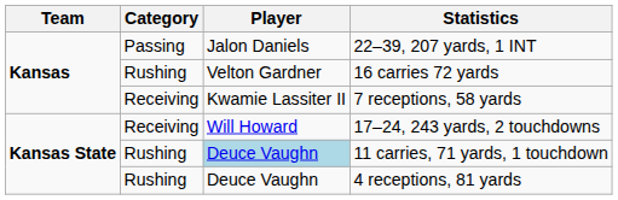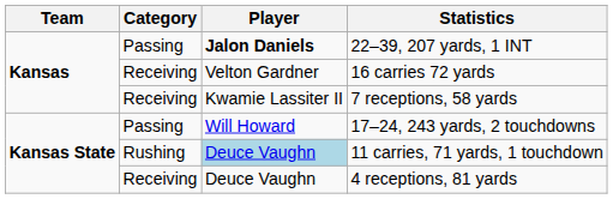22–39, 207 yards, 1 INT | Player: normal -> bold
16 carries 72 yards | Category: Rushing -> Receiving
17–24, 243 yards, 2 touchdowns | Category: Receiving -> Passing
4 receptions, 81 yards | Category: Rushing -> Receiving
